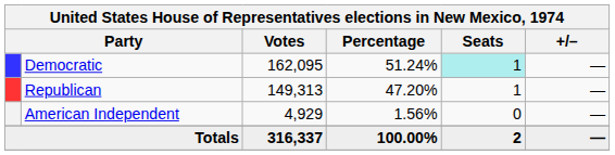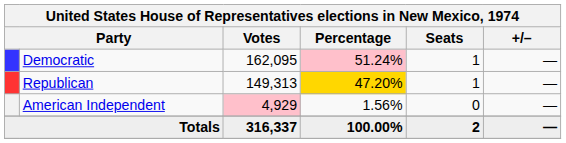Democratic | Percentage: no background -> pink background
Democratic | Seats: paleturquoise background -> no background
Republican | Percentage: no background -> gold background
American Independent | Votes: no background -> pink background
